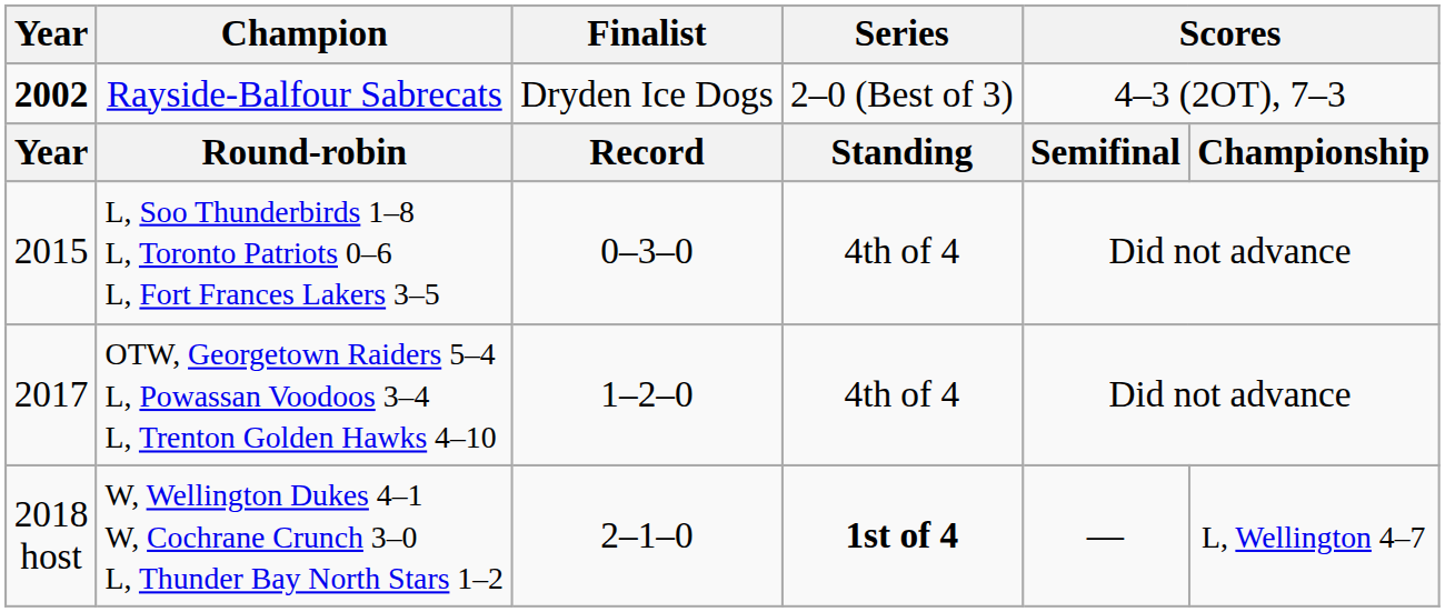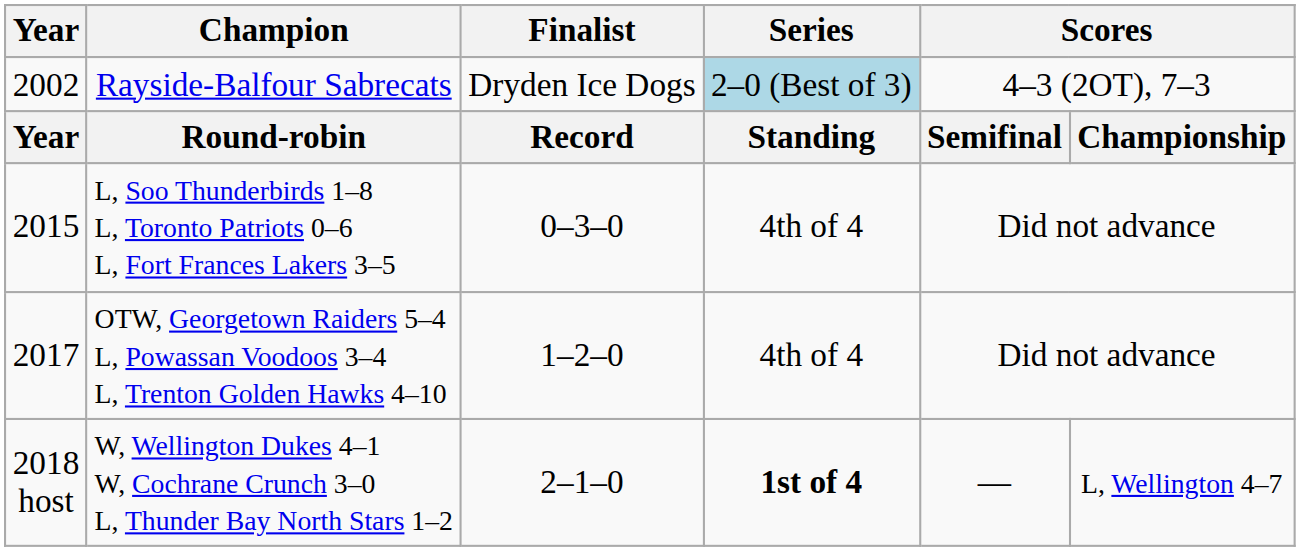Rayside-Balfour Sabrecats | Year: bold -> normal
Rayside-Balfour Sabrecats | Series: no background -> lightblue background
